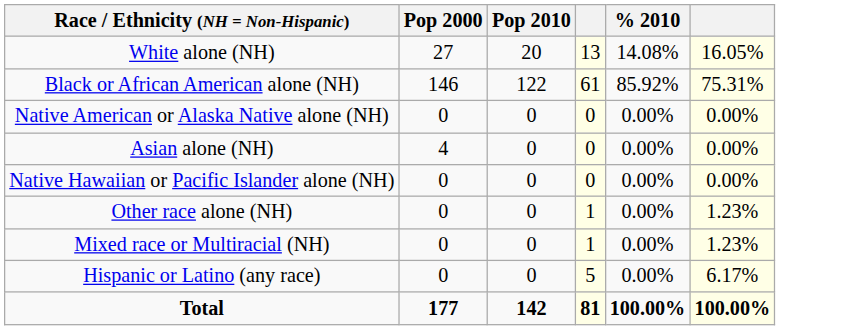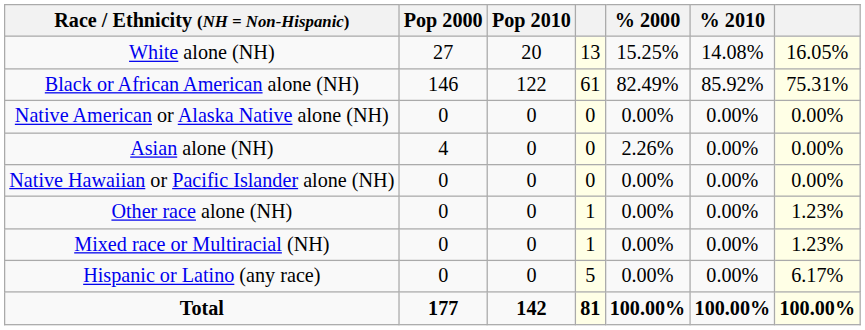+ column: % 2000 | 15.25% | 82.49% | 0.00% | 2.26% | 0.00% | 0.00% | 0.00% | 0.00% | 100.00%
